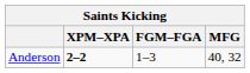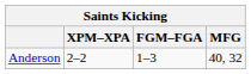Anderson | XPM–XPA: bold -> normal
